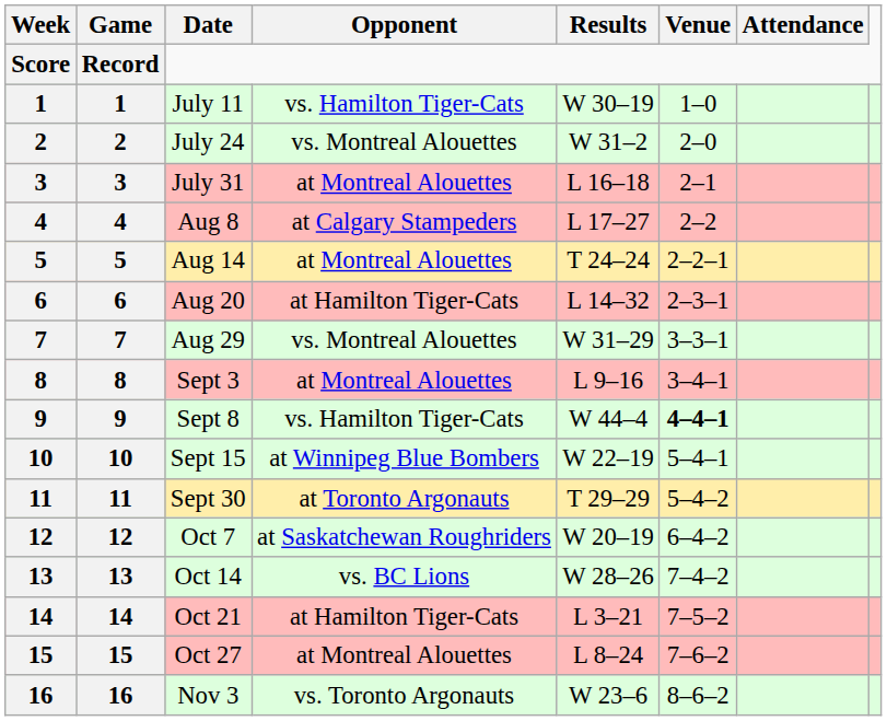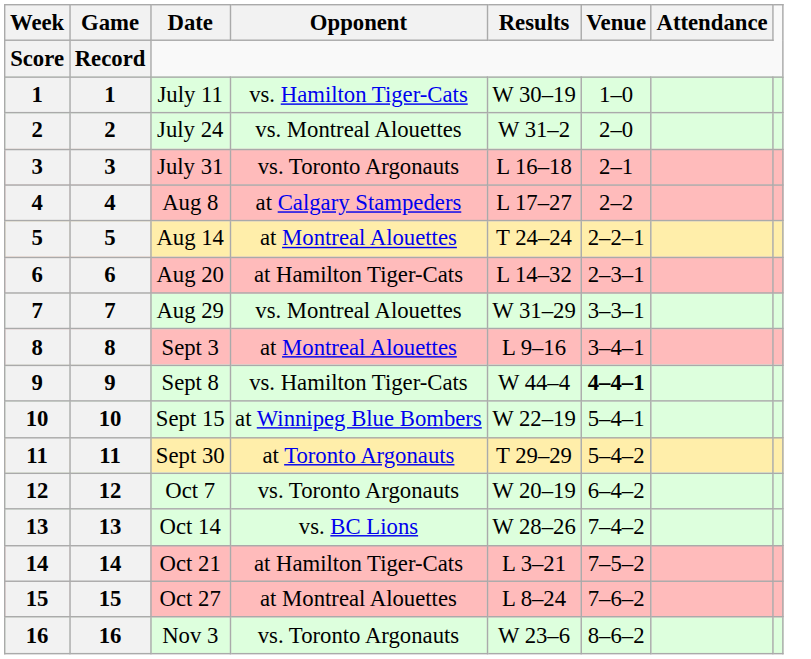July 31 | Opponent: at Montreal Alouettes -> vs. Toronto Argonauts
Oct 7 | Opponent: at Saskatchewan Roughriders -> vs. Toronto Argonauts
